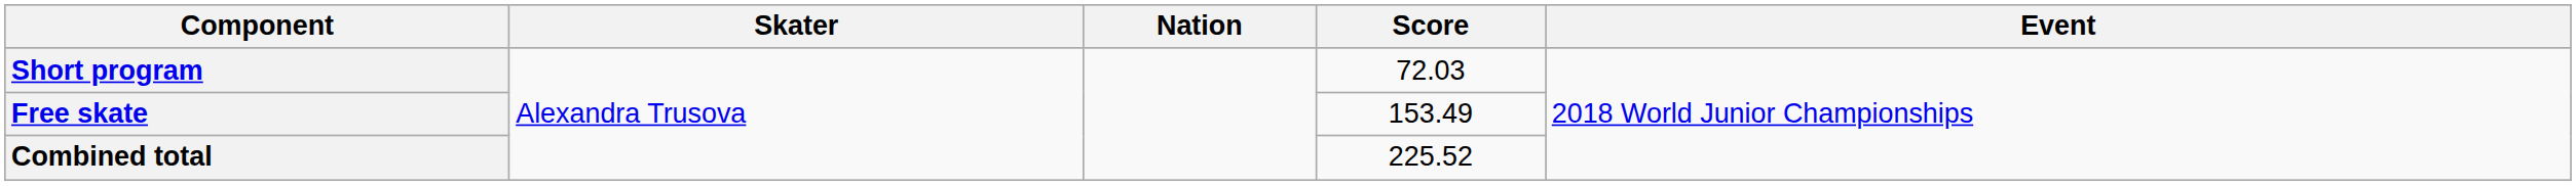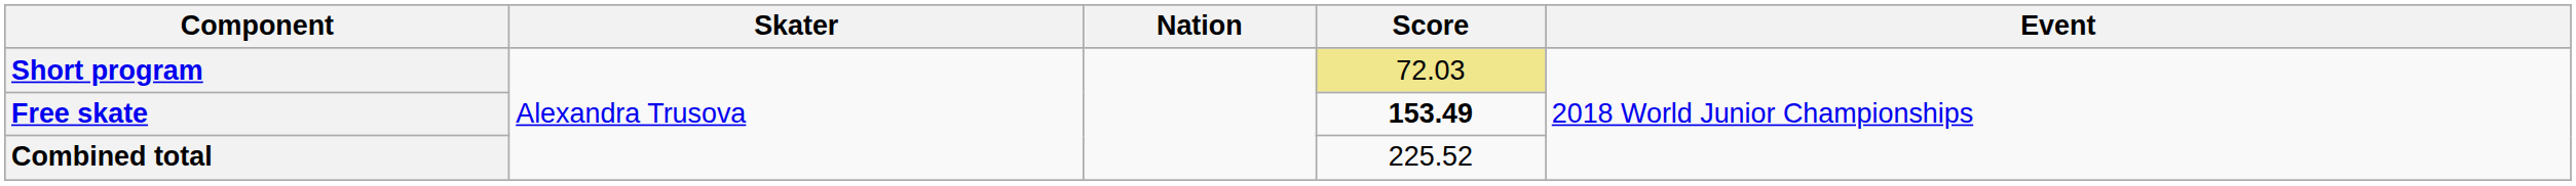Short program | Score: no background -> khaki background
Free skate | Score: normal -> bold
